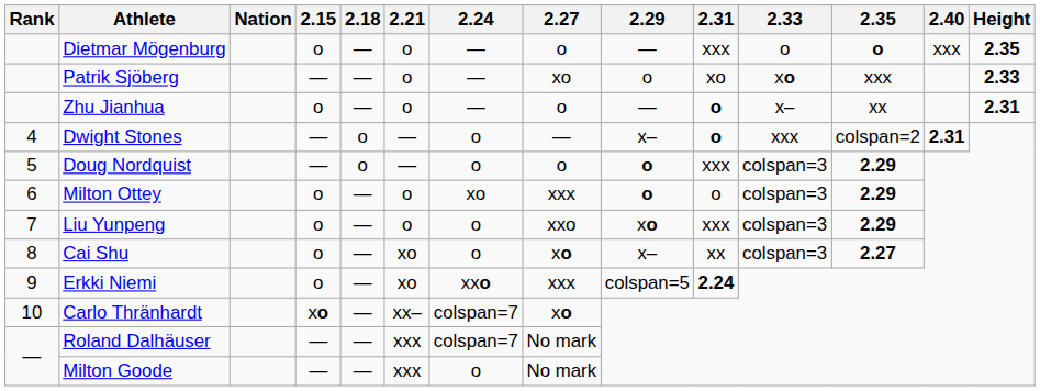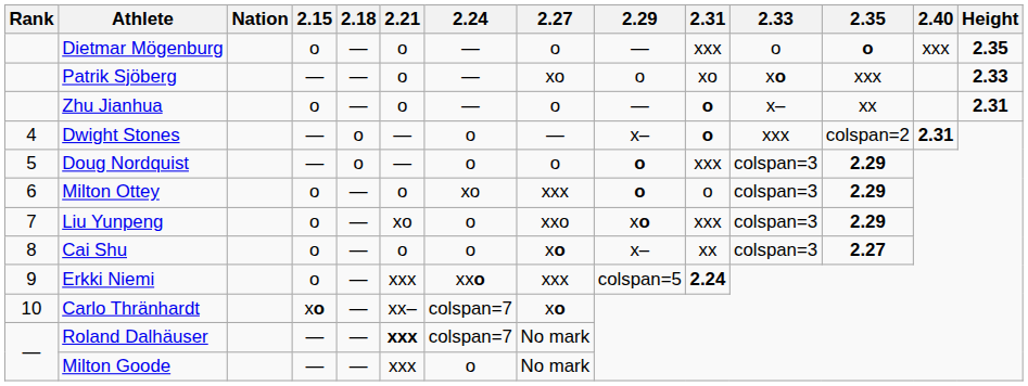Liu Yunpeng | 2.21: o -> xo
Cai Shu | 2.21: xo -> o
Erkki Niemi | 2.21: xo -> xxx
Roland Dalhäuser | 2.21: normal -> bold
